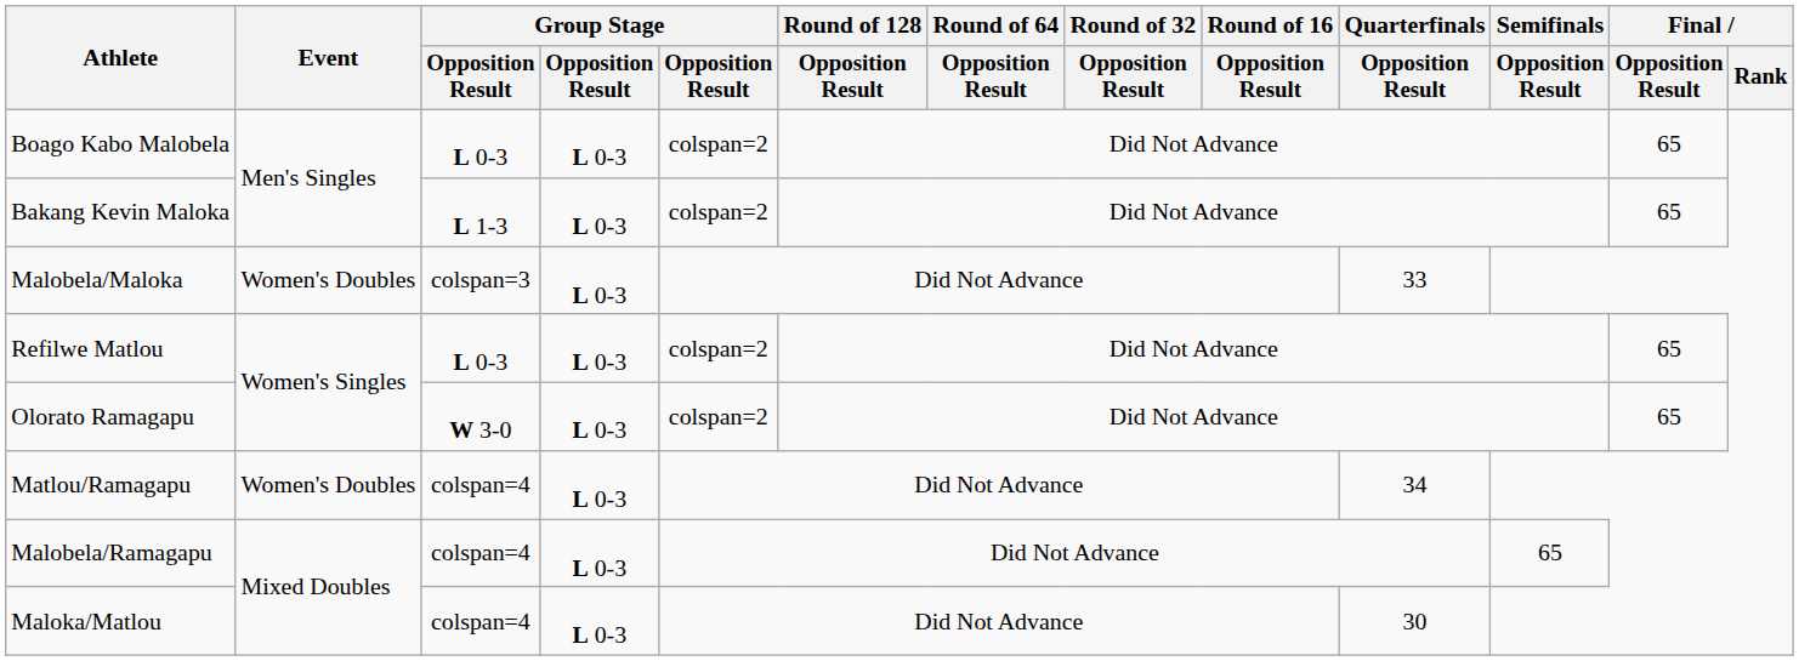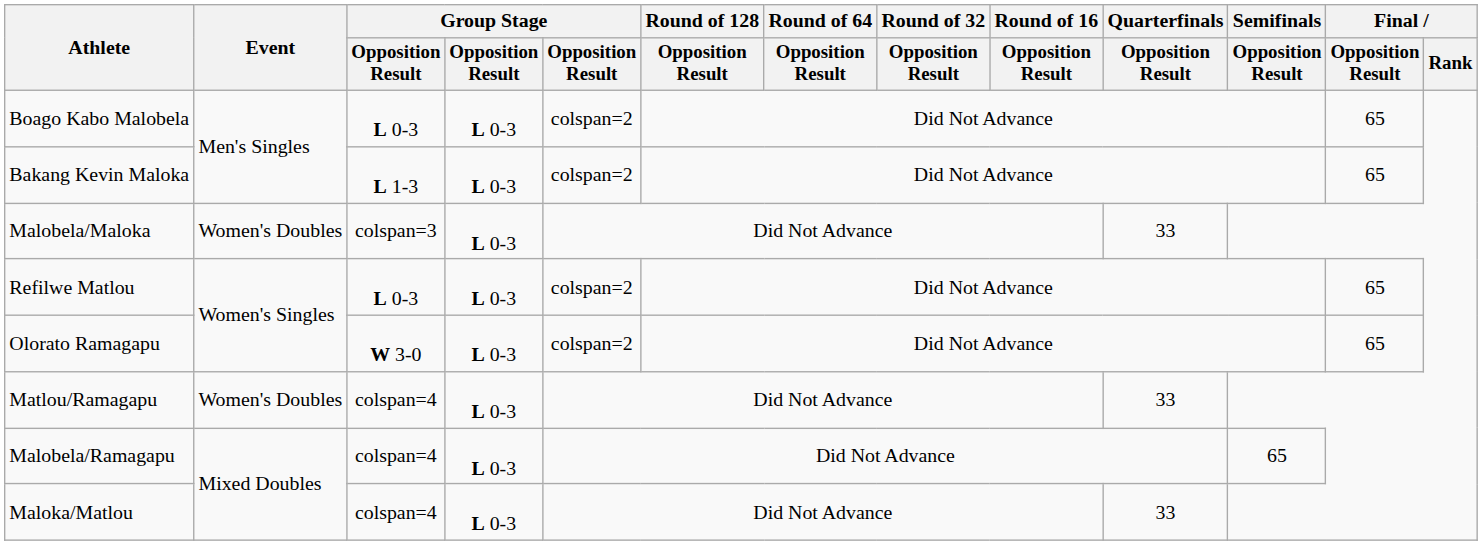Matlou/Ramagapu | Quarterfinals / Opposition Result: 34 -> 33
Maloka/Matlou | Quarterfinals / Opposition Result: 30 -> 33
